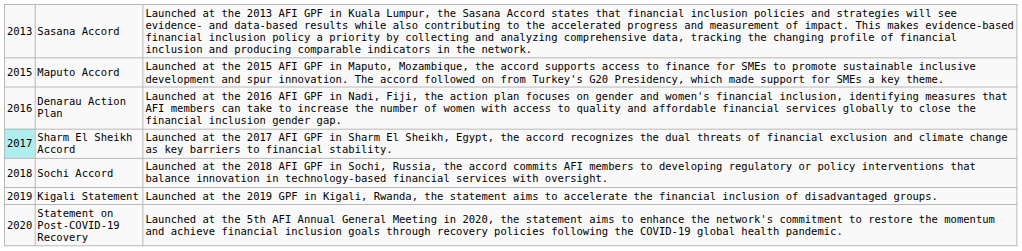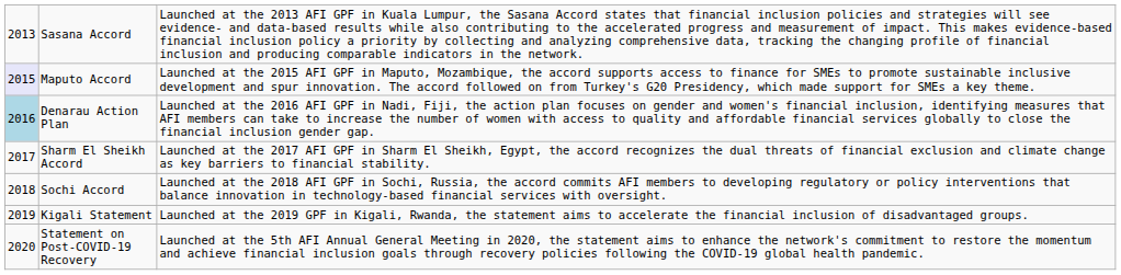Maputo Accord | column 1: no background -> lavender background
Denarau Action Plan | column 1: no background -> lightblue background
Sharm El Sheikh Accord | column 1: paleturquoise background -> no background
